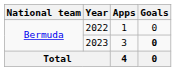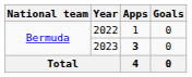2023 | Apps: normal -> bold
2023 | Goals: bold -> normal
